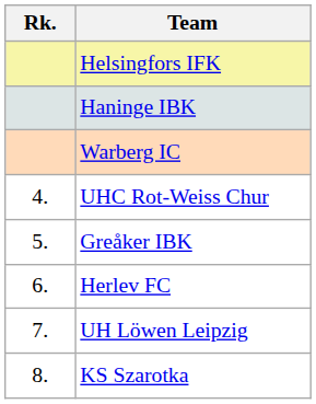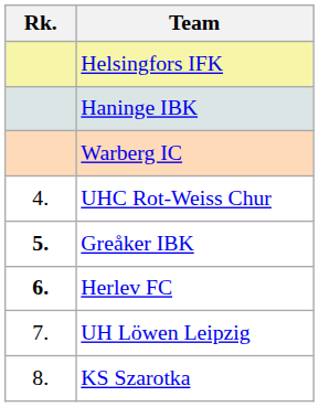Greåker IBK | Rk.: normal -> bold
Herlev FC | Rk.: normal -> bold
